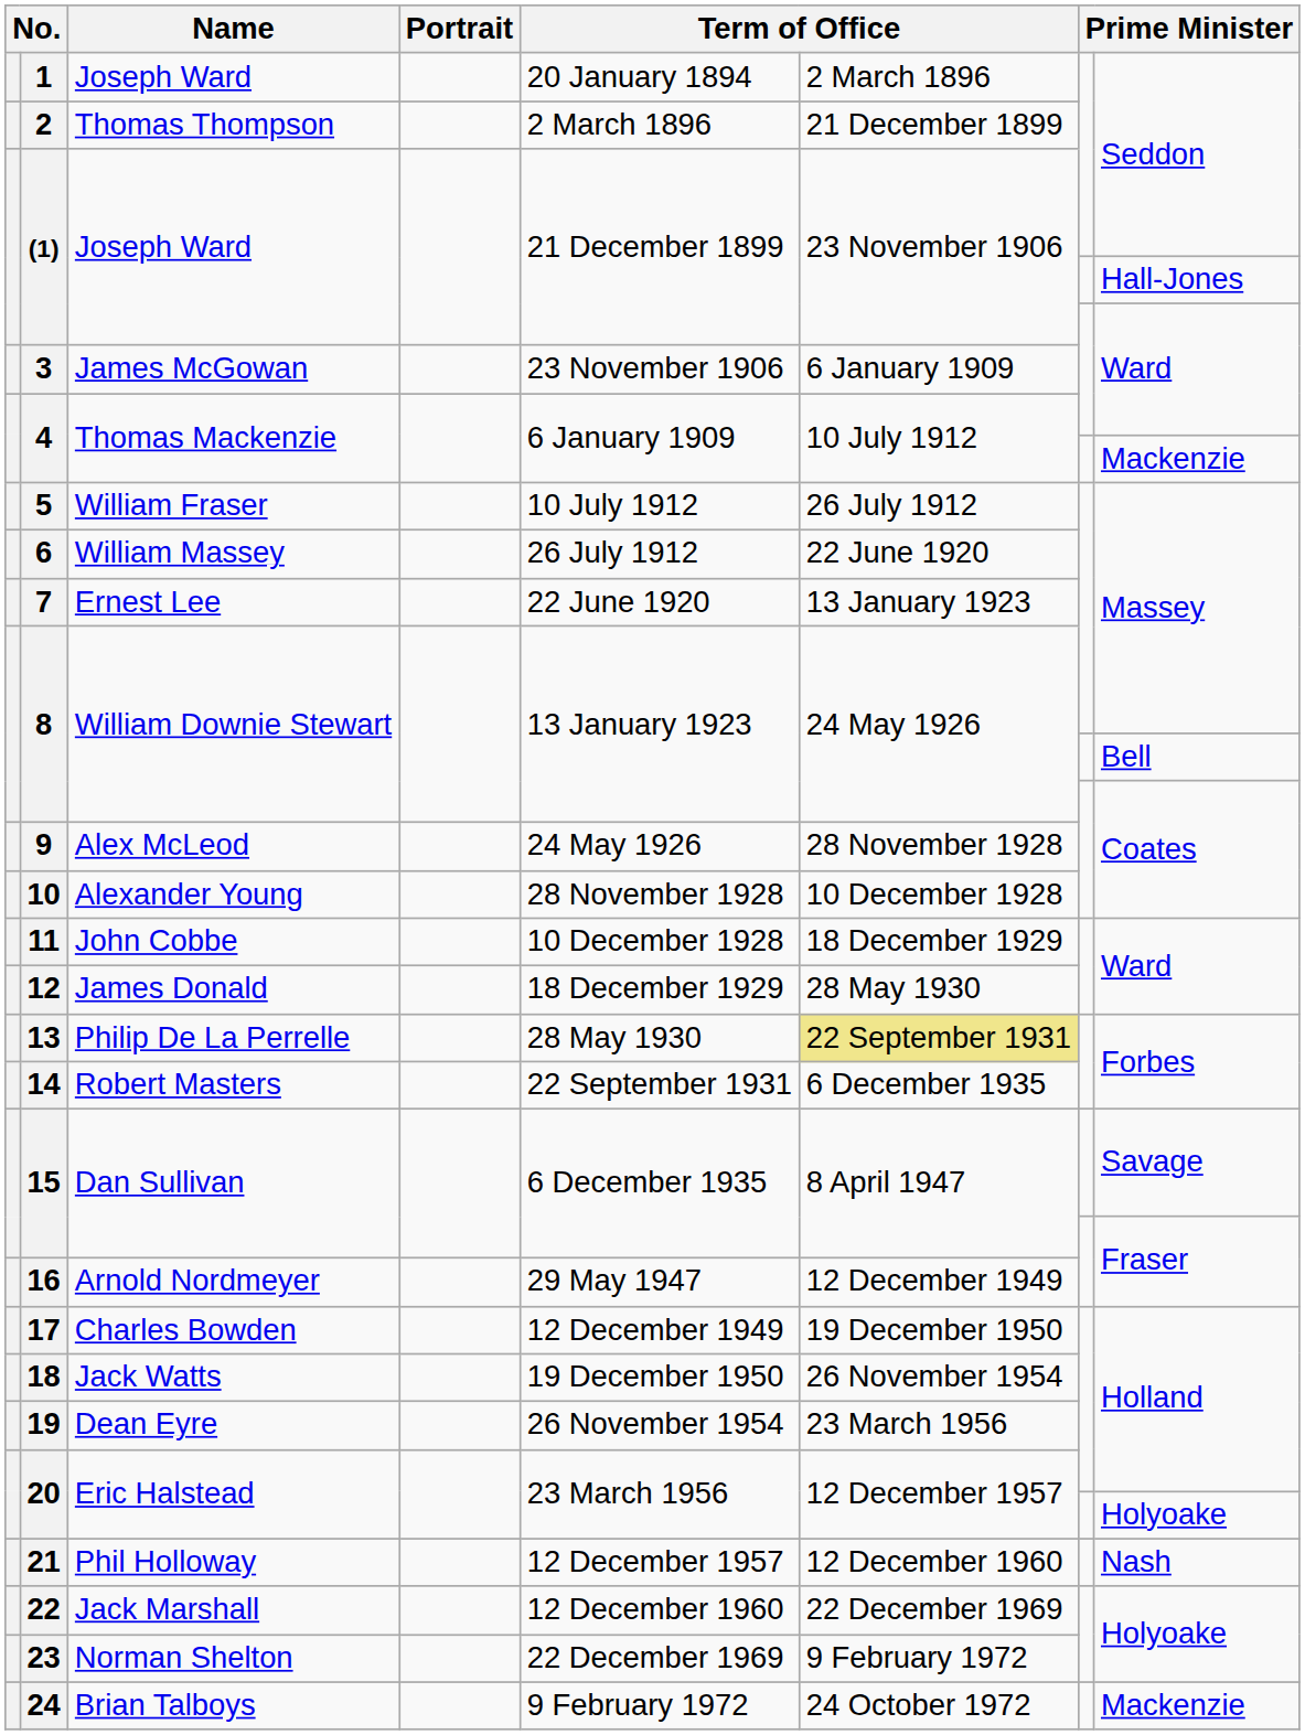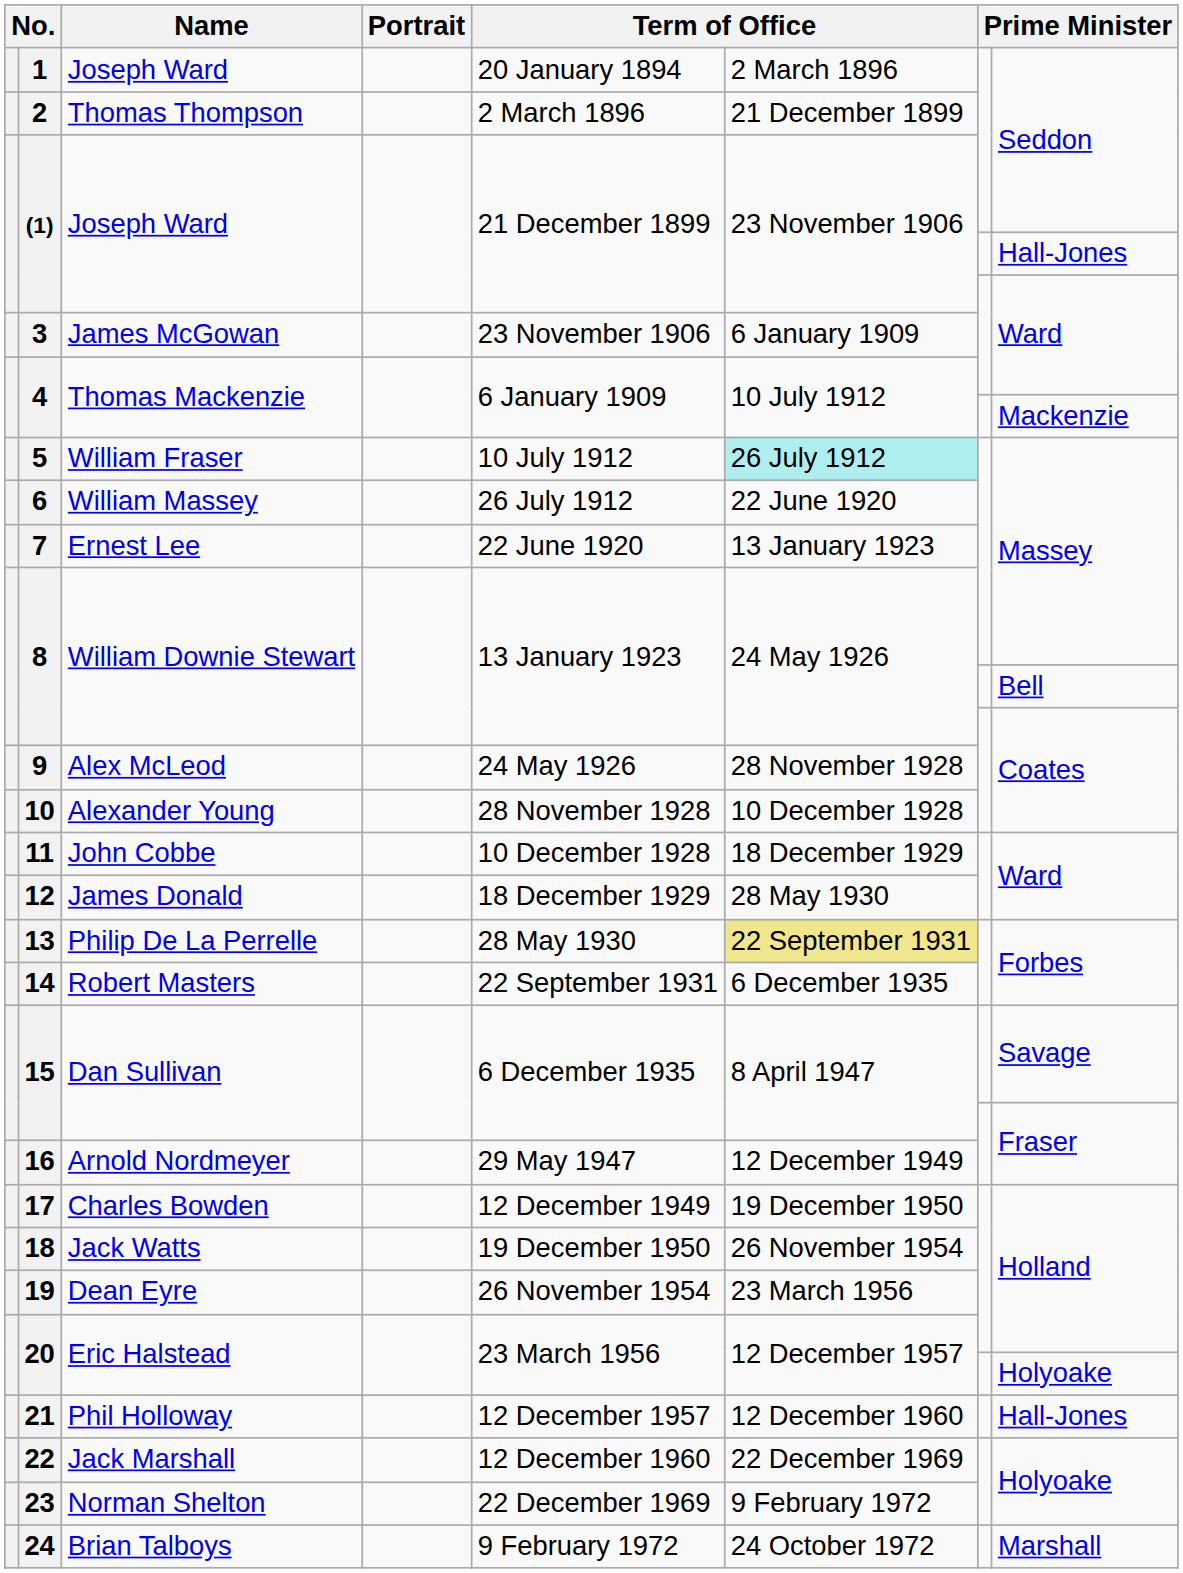5 | column 6: no background -> paleturquoise background
21 | column 8: Nash -> Hall-Jones
24 | column 8: Mackenzie -> Marshall
